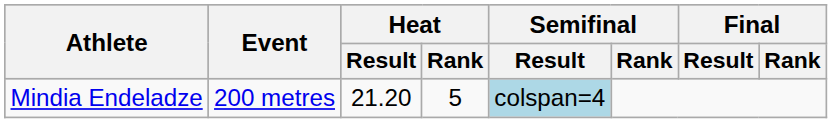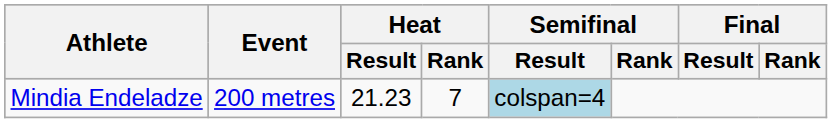Mindia Endeladze | Heat / Result: 21.20 -> 21.23
Mindia Endeladze | Heat / Rank: 5 -> 7
